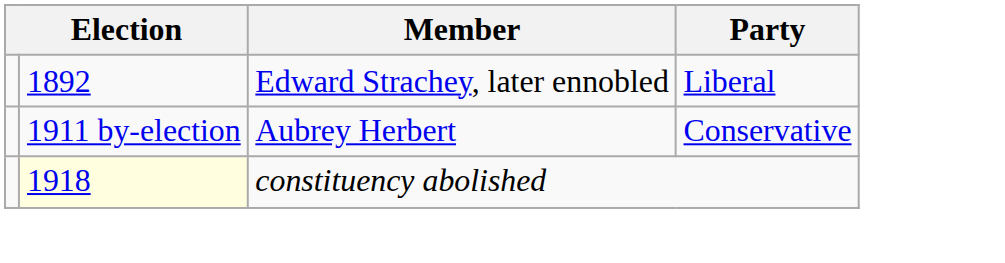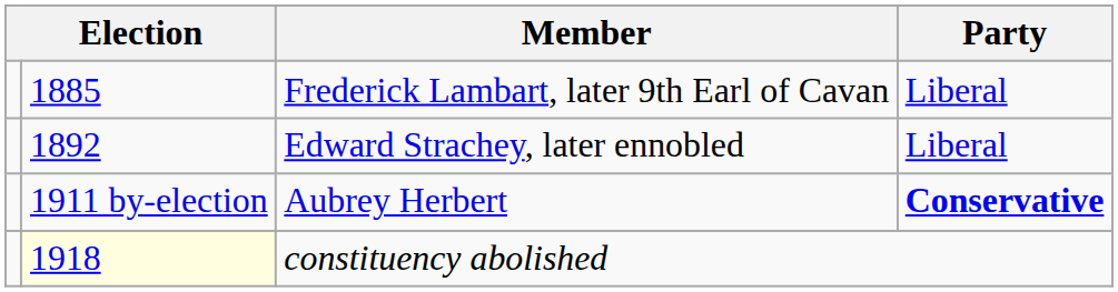+ row: 1885 | Frederick Lambart, later 9th Earl of Cavan | Liberal
Aubrey Herbert | Party: normal -> bold
